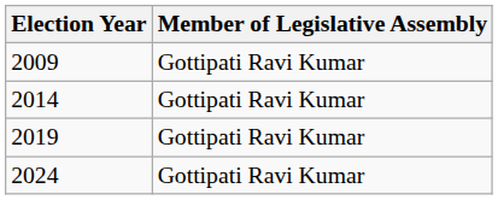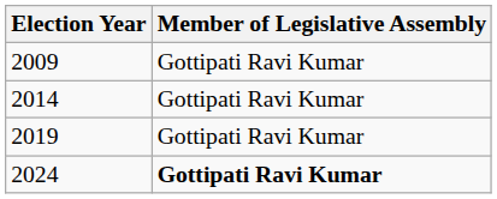2024 | Member of Legislative Assembly: normal -> bold
